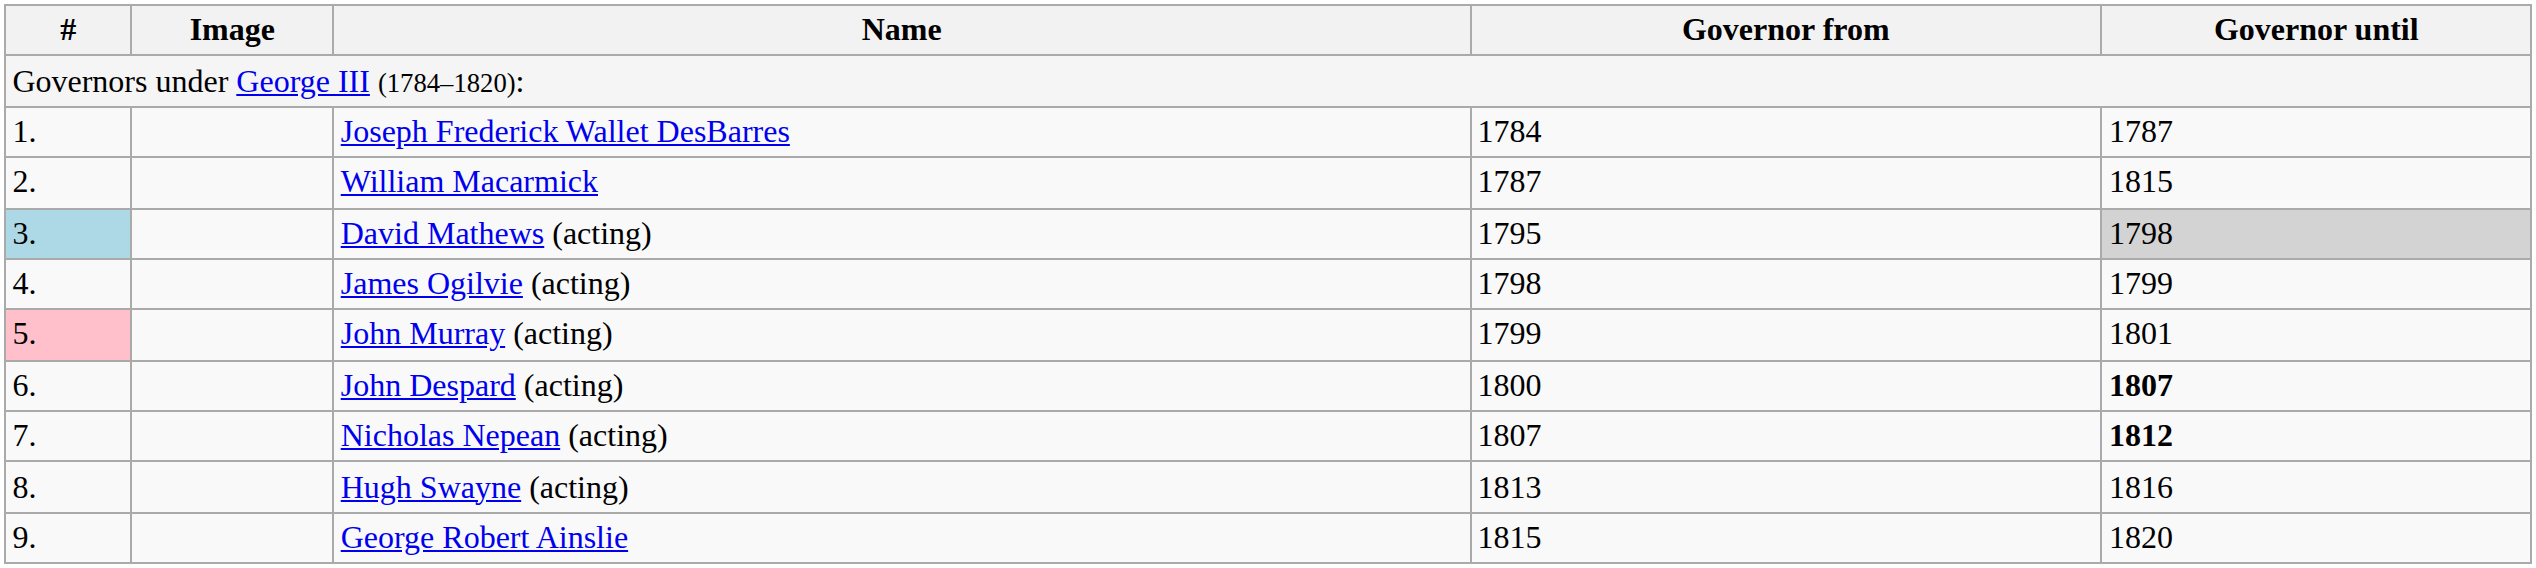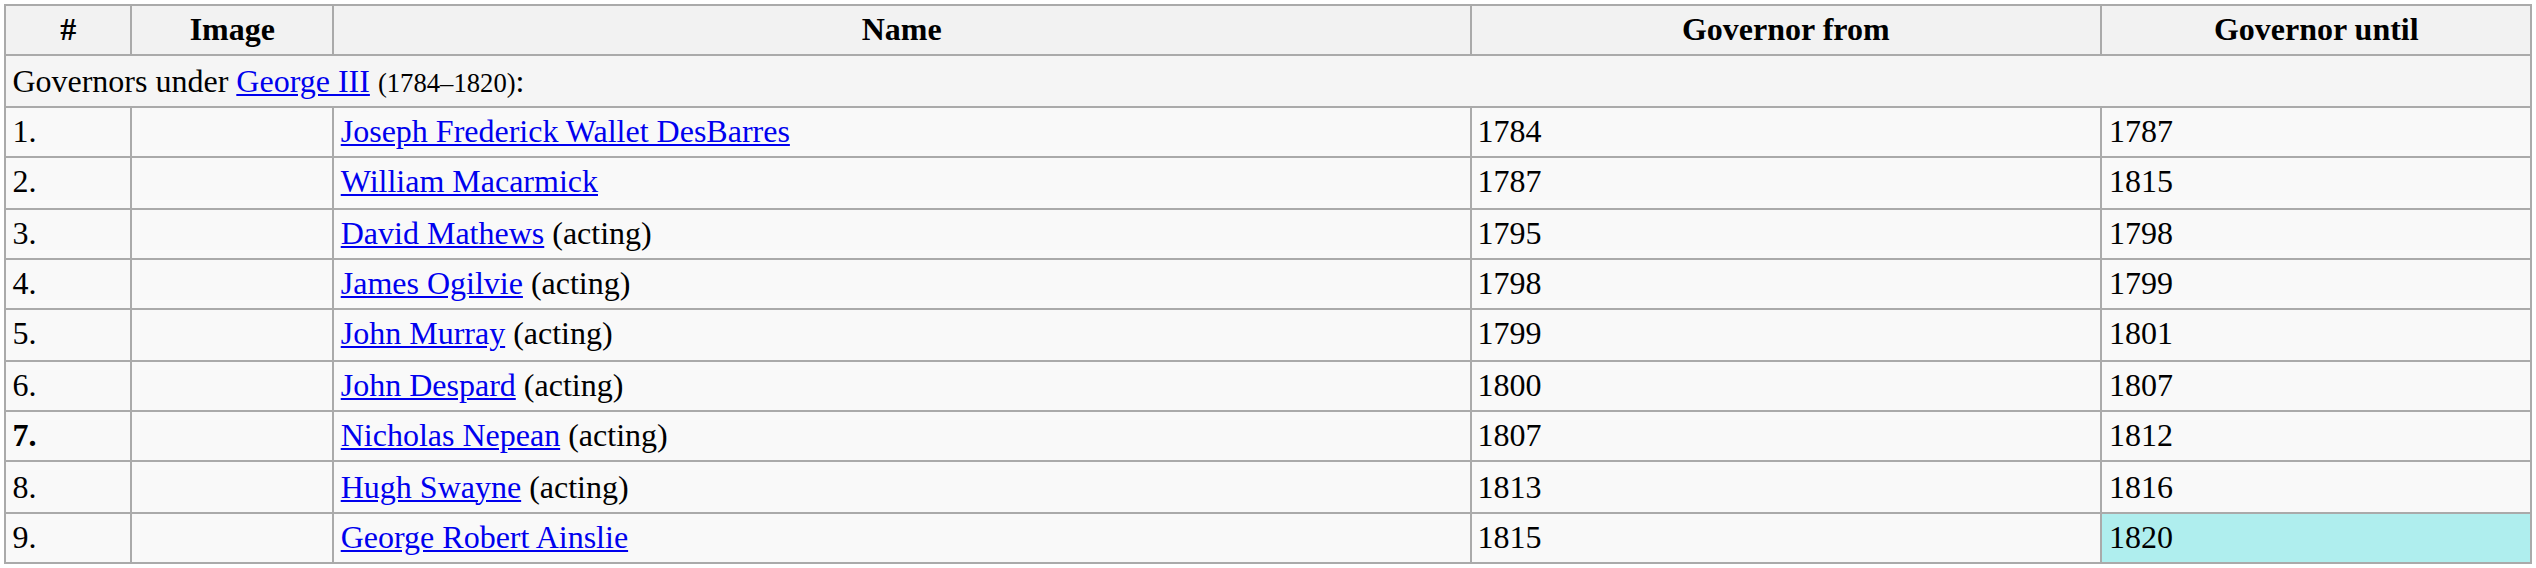David Mathews (acting) | #: lightblue background -> no background
David Mathews (acting) | Governor until: lightgrey background -> no background
John Murray (acting) | #: pink background -> no background
John Despard (acting) | Governor until: bold -> normal
Nicholas Nepean (acting) | #: normal -> bold
Nicholas Nepean (acting) | Governor until: bold -> normal
George Robert Ainslie | Governor until: no background -> paleturquoise background
